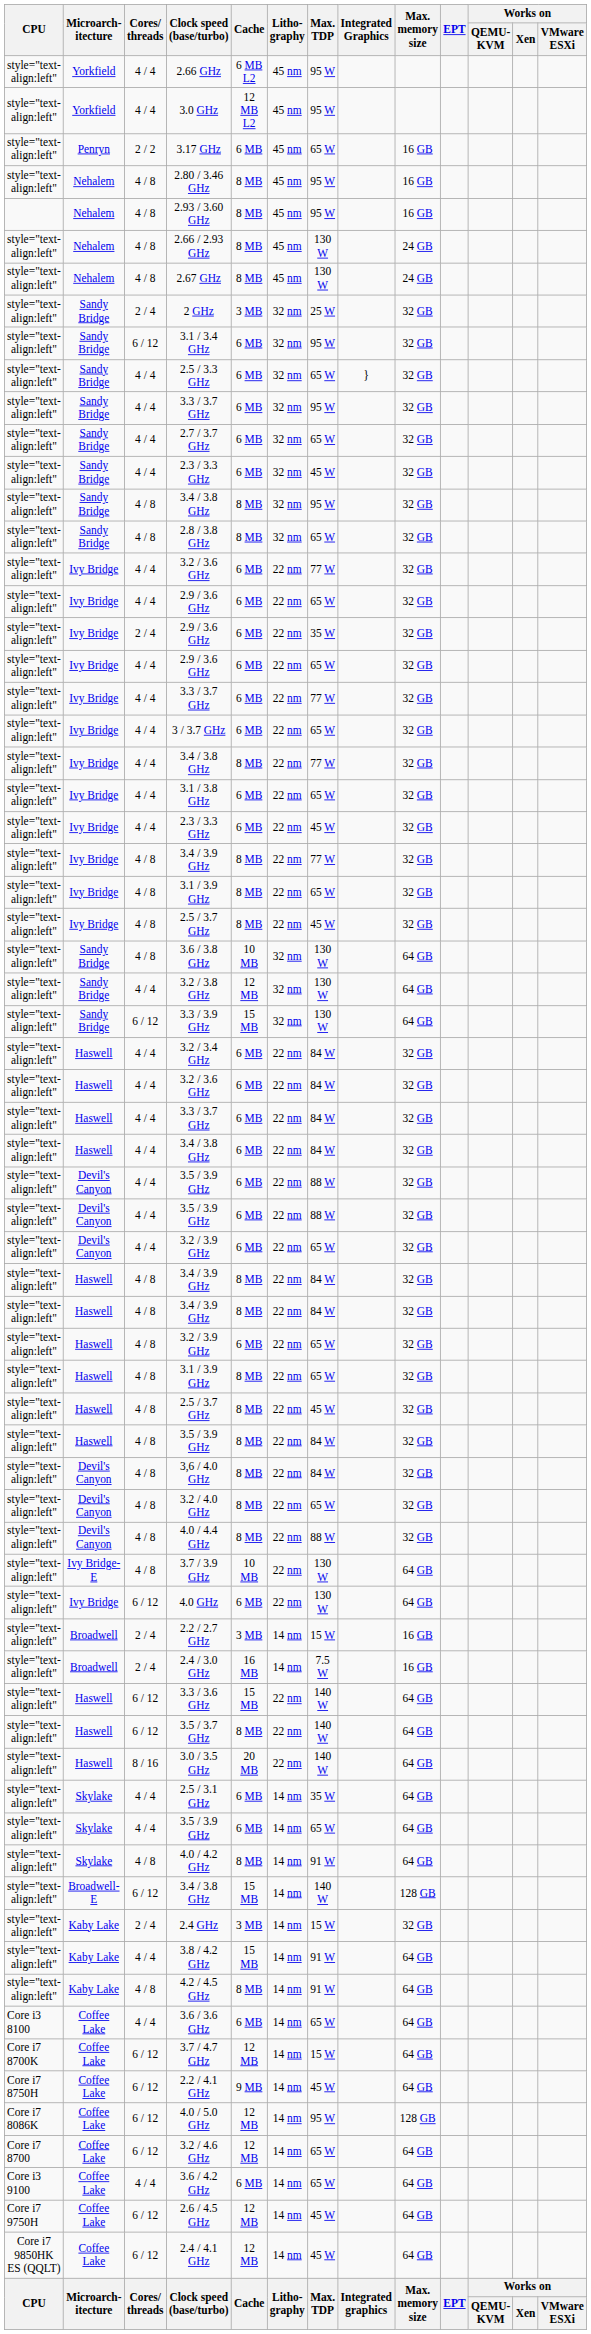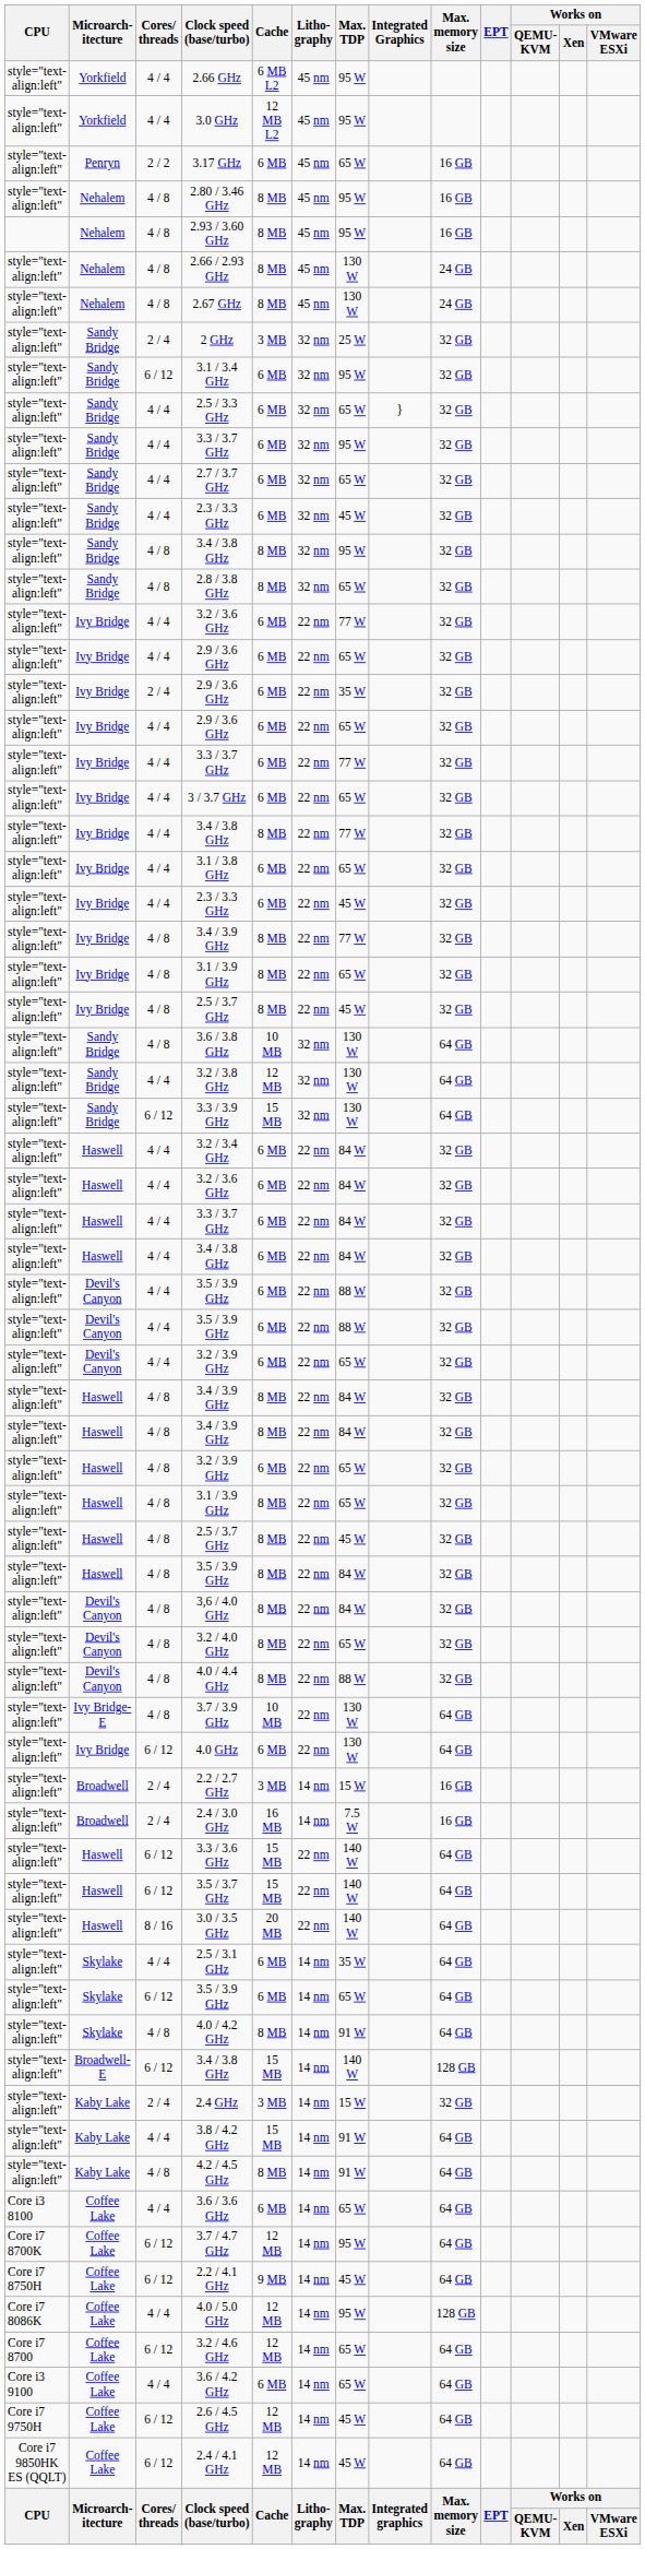3.5 / 3.7 GHz | Cache: 8 MB -> 15 MB
Skylake / 3.5 / 3.9 GHz | Cores/ threads: 4 / 4 -> 6 / 12
3.7 / 4.7 GHz | Max. TDP: 15 W -> 95 W
4.0 / 5.0 GHz | Cores/ threads: 6 / 12 -> 4 / 4
